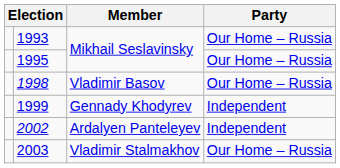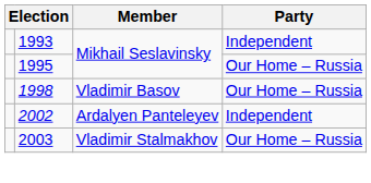1993 | Party: Our Home – Russia -> Independent
- row: 1999 | Gennady Khodyrev | Independent
